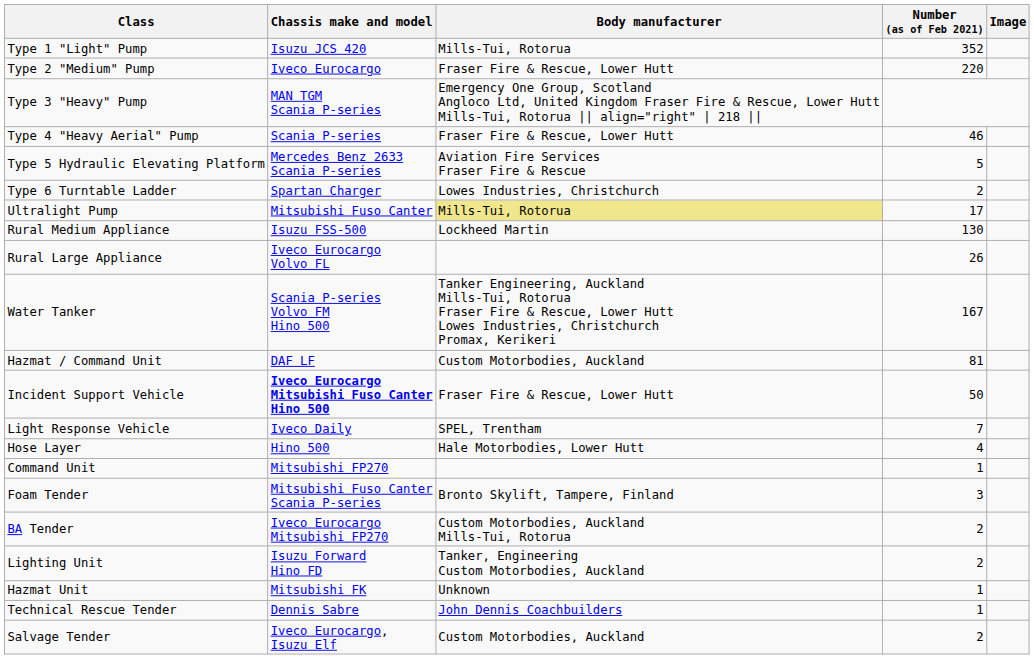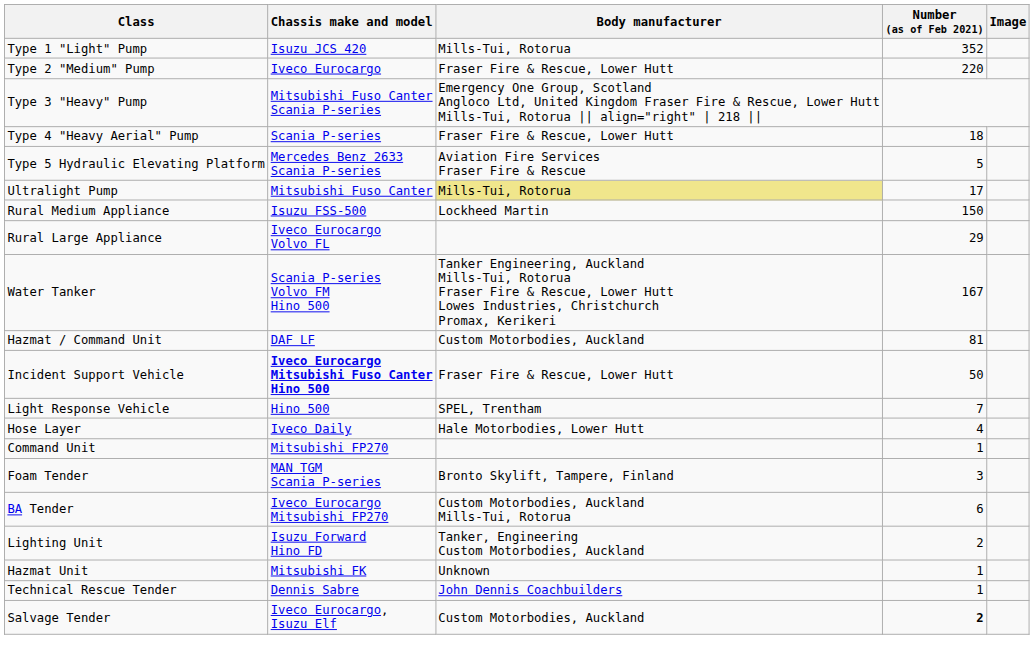Type 3 "Heavy" Pump | Chassis make and model: MAN TGM Scania P-series -> Mitsubishi Fuso Canter Scania P-series
Type 4 "Heavy Aerial" Pump | Number (as of Feb 2021): 46 -> 18
- row: Type 6 Turntable Ladder | Spartan Charger | Lowes Industries, Christchurch | 2
Rural Medium Appliance | Number (as of Feb 2021): 130 -> 150
Rural Large Appliance | Number (as of Feb 2021): 26 -> 29
Light Response Vehicle | Chassis make and model: Iveco Daily -> Hino 500
Hose Layer | Chassis make and model: Hino 500 -> Iveco Daily
Foam Tender | Chassis make and model: Mitsubishi Fuso Canter Scania P-series -> MAN TGM Scania P-series
BA Tender | Number (as of Feb 2021): 2 -> 6
Salvage Tender | Number (as of Feb 2021): normal -> bold
